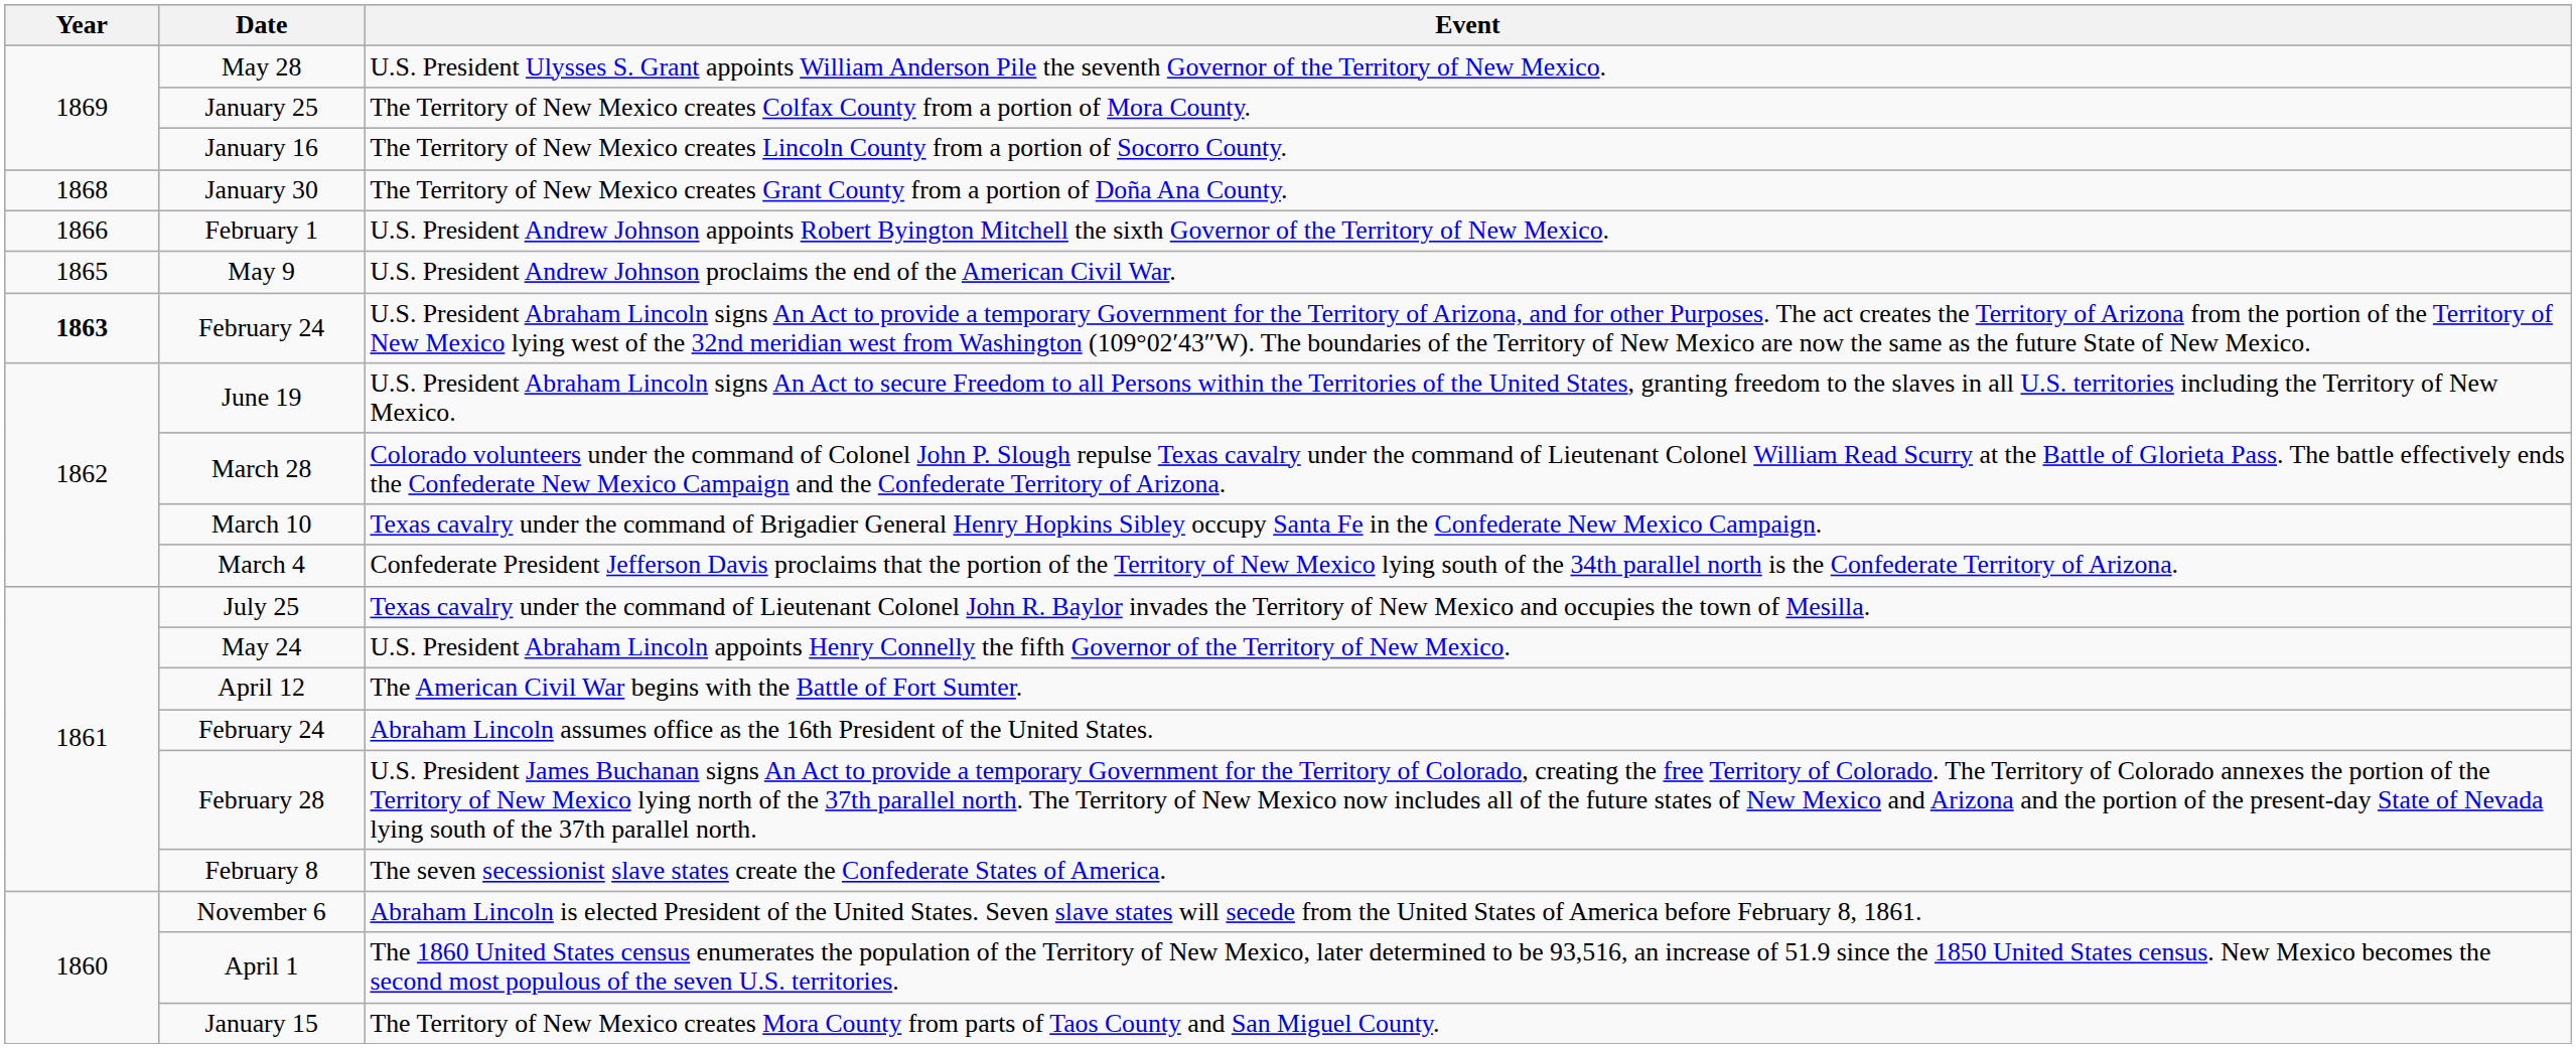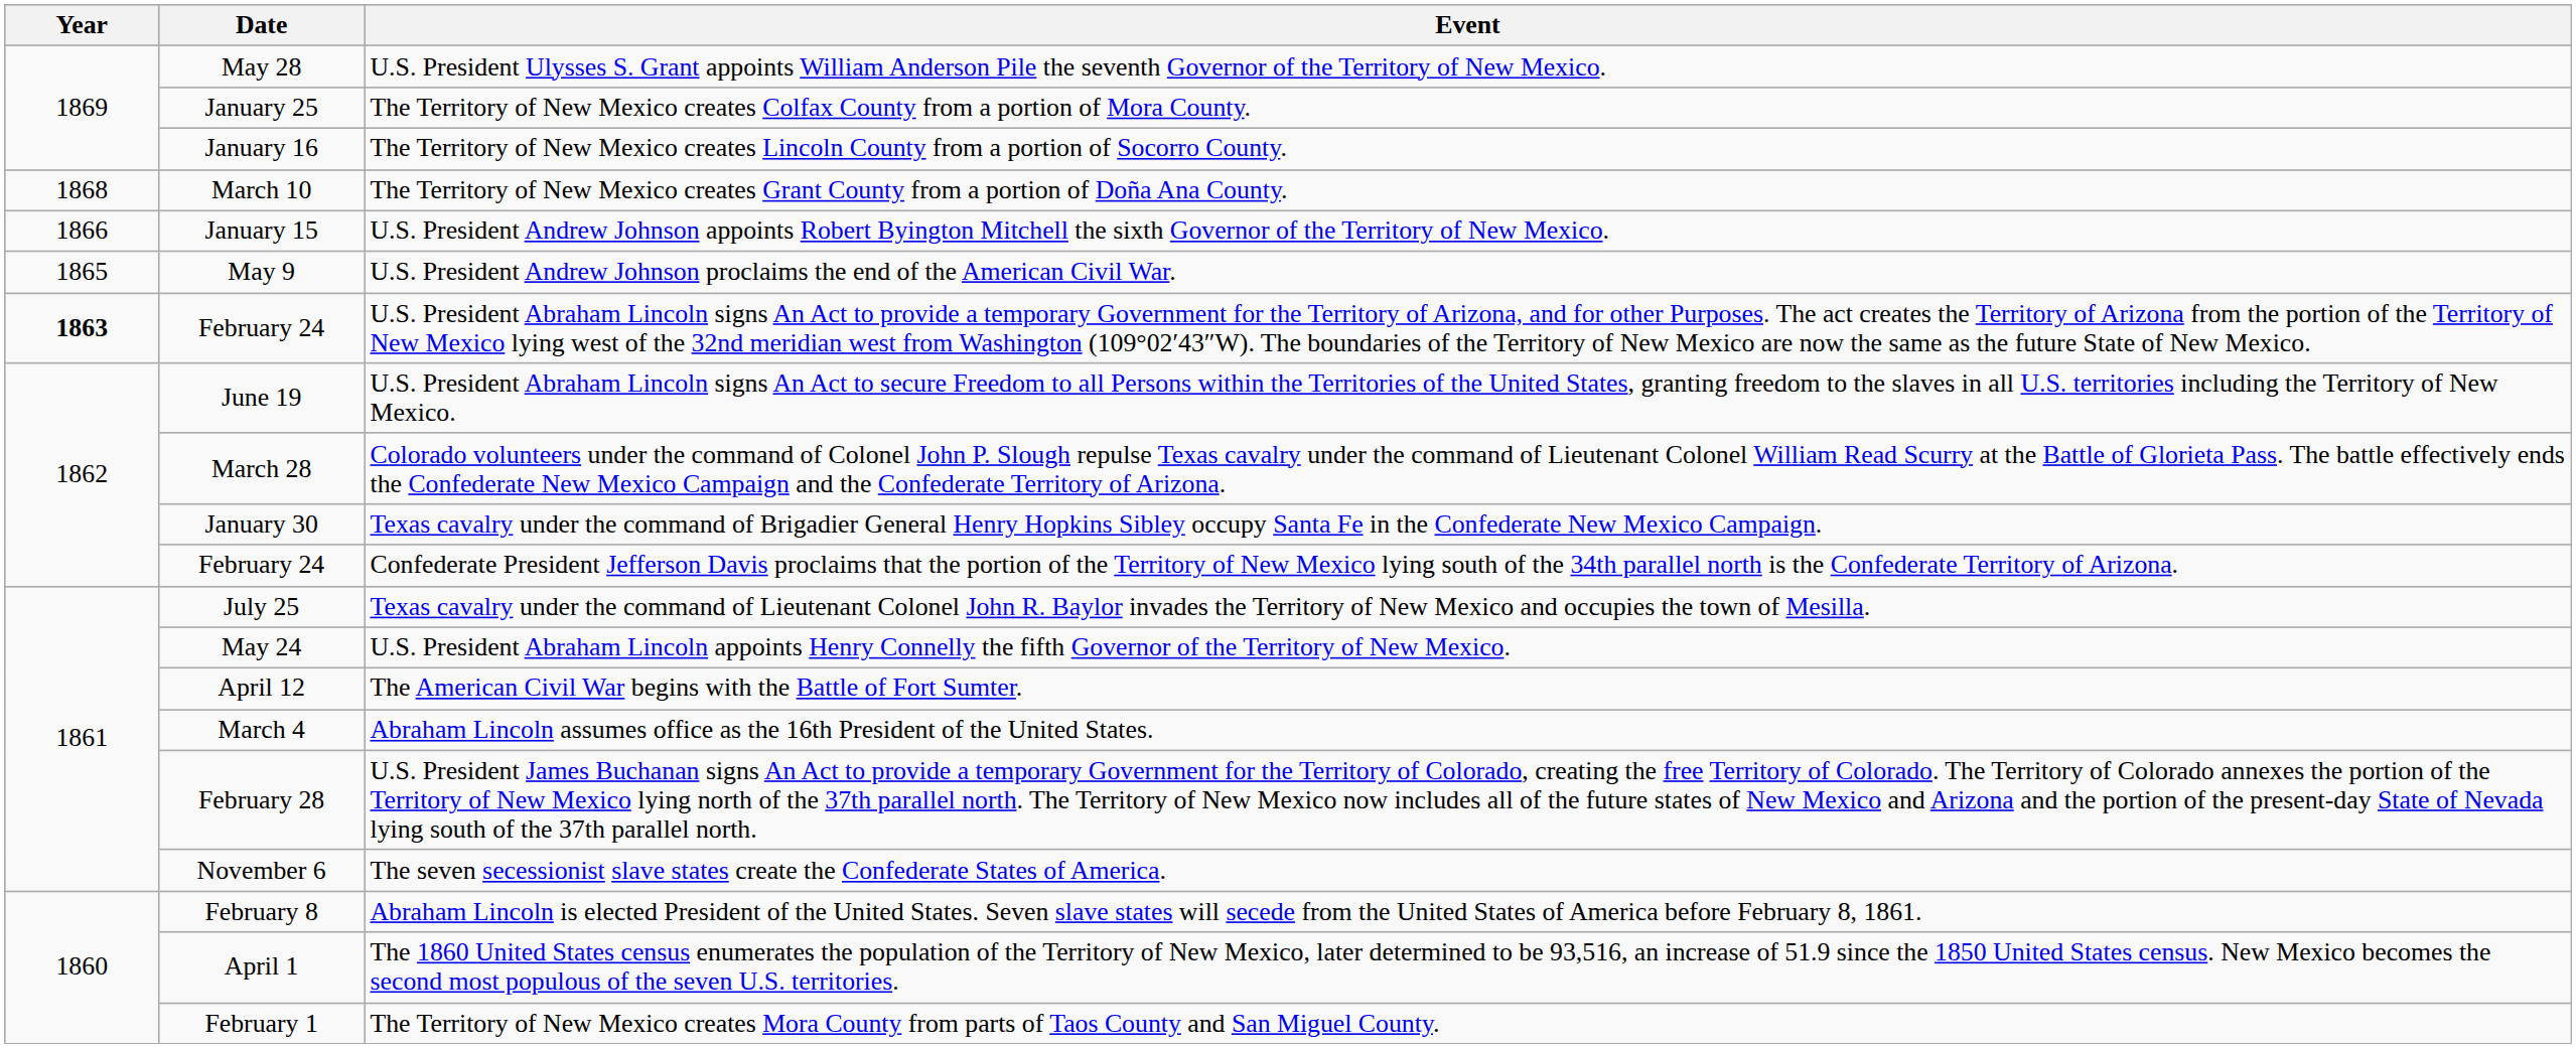row 5 | Date: January 30 -> March 10
row 6 | Date: February 1 -> January 15
row 11 | Date: March 10 -> January 30
row 12 | Date: March 4 -> February 24
row 16 | Date: February 24 -> March 4
row 18 | Date: February 8 -> November 6
row 19 | Date: November 6 -> February 8
row 21 | Date: January 15 -> February 1
